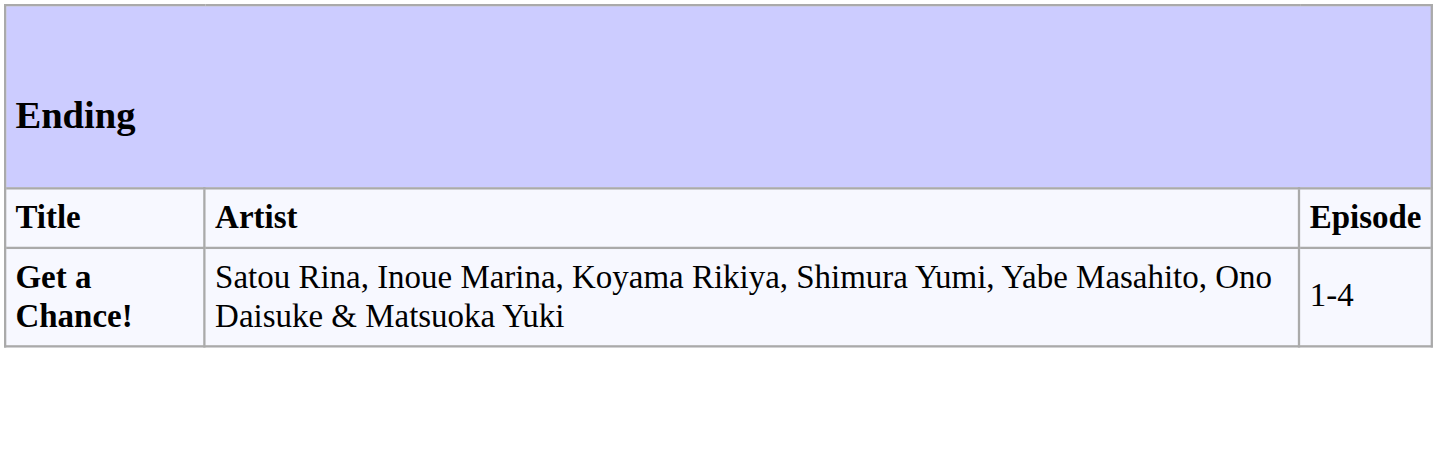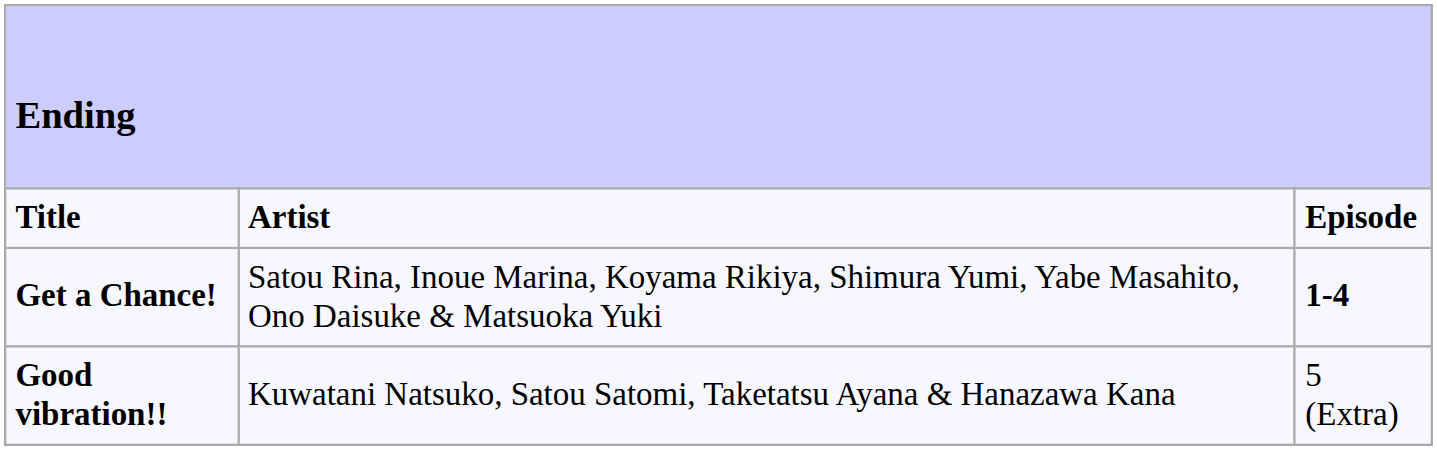Get a Chance! | column 3: normal -> bold
+ row: Good vibration!! | Kuwatani Natsuko, Satou Satomi, Taketatsu Ayana & Hanazawa Kana | 5 (Extra)
